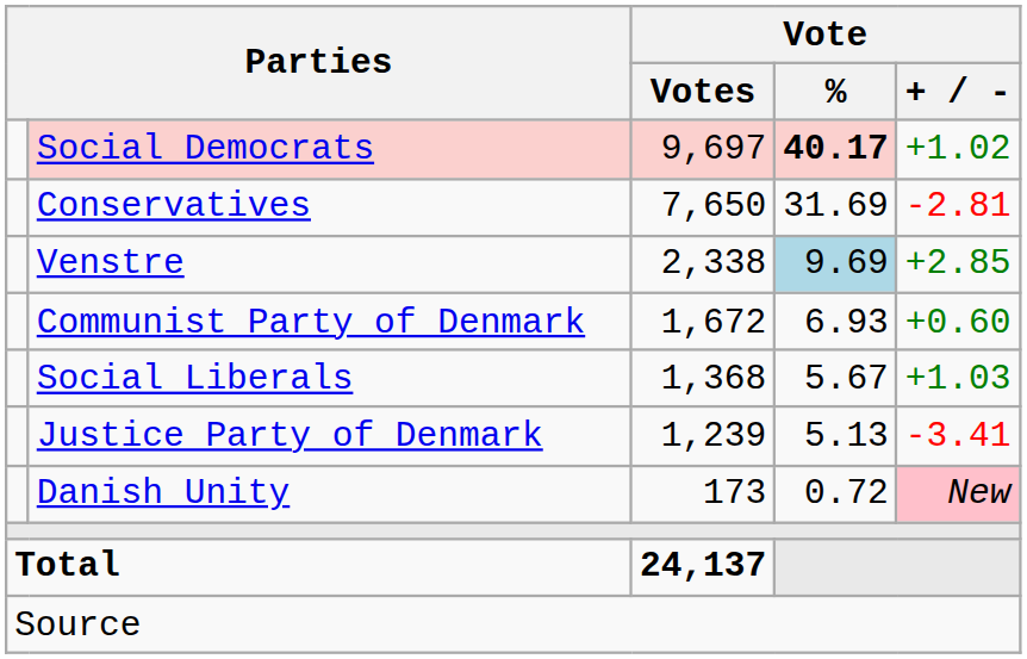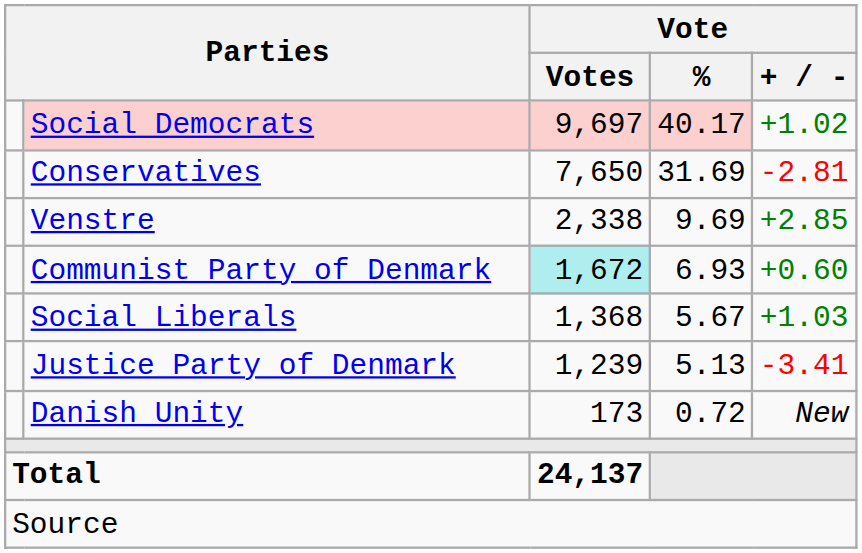Social Democrats | Vote / %: bold -> normal
Venstre | Vote / %: lightblue background -> no background
Communist Party of Denmark | Vote / Votes: no background -> paleturquoise background
Danish Unity | Vote / + / -: pink background -> no background
